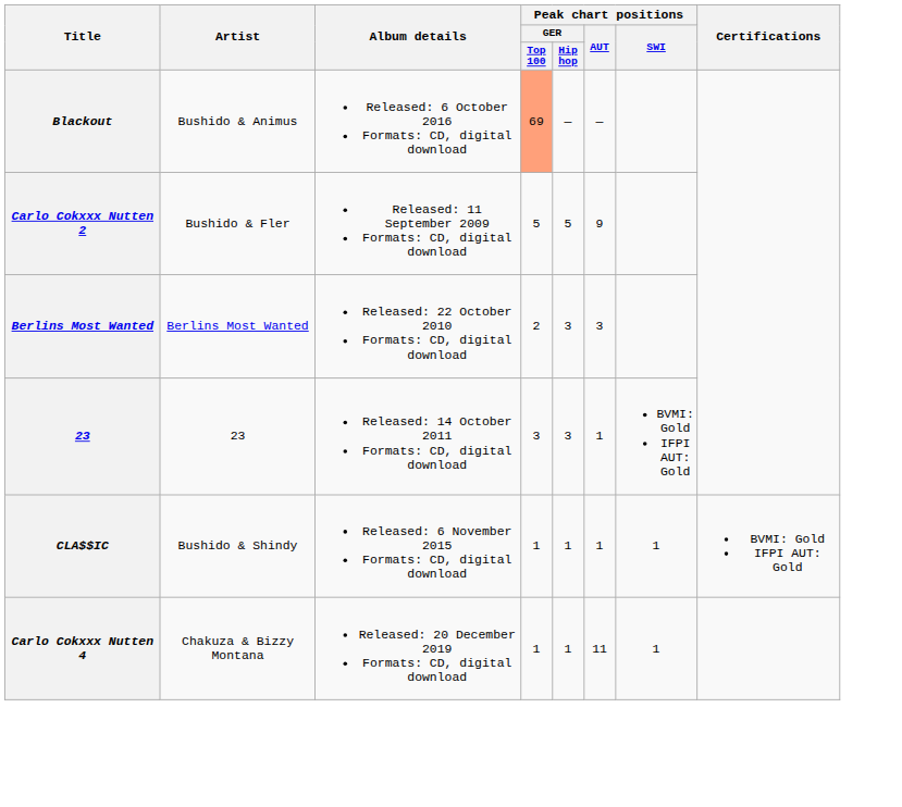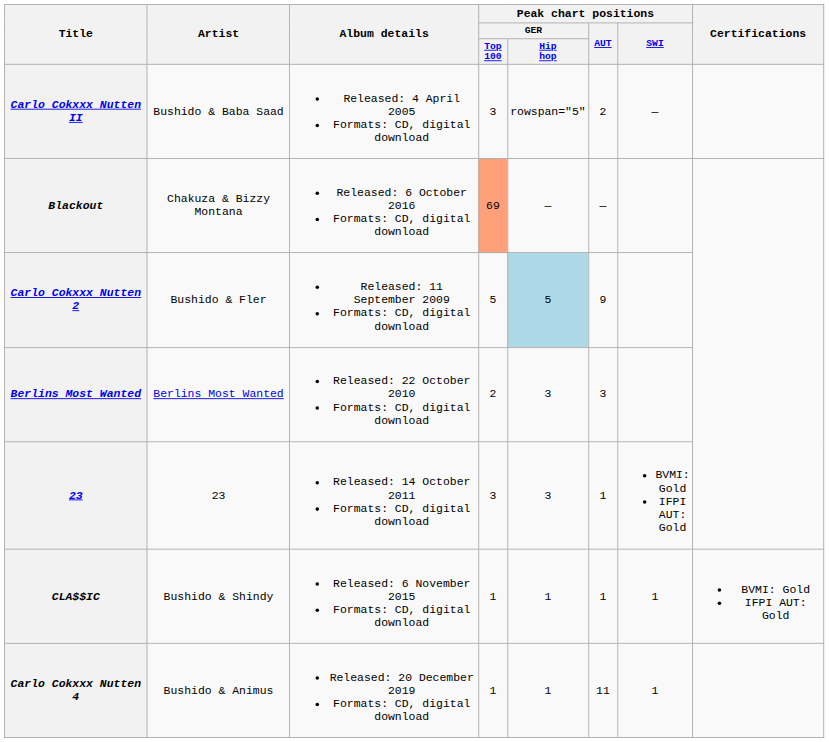+ row: Carlo Cokxxx Nutten II | Bushido & Baba Saad | Released: 4 April 2005 Formats: CD, digital download | 3 | rowspan="5" | 2 | —
Blackout | Artist: Bushido & Animus -> Chakuza & Bizzy Montana
Carlo Cokxxx Nutten 2 | Peak chart positions / GER / Hip hop: no background -> lightblue background
Carlo Cokxxx Nutten 4 | Artist: Chakuza & Bizzy Montana -> Bushido & Animus
